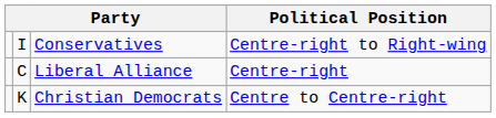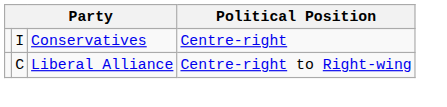Conservatives | Political Position: Centre-right to Right-wing -> Centre-right
Liberal Alliance | Political Position: Centre-right -> Centre-right to Right-wing
- row: K | Christian Democrats | Centre to Centre-right
